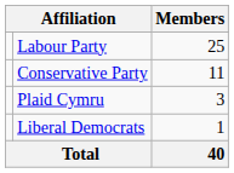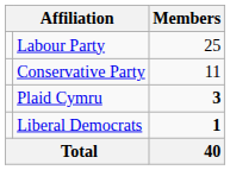Plaid Cymru | Members: normal -> bold
Liberal Democrats | Members: normal -> bold
